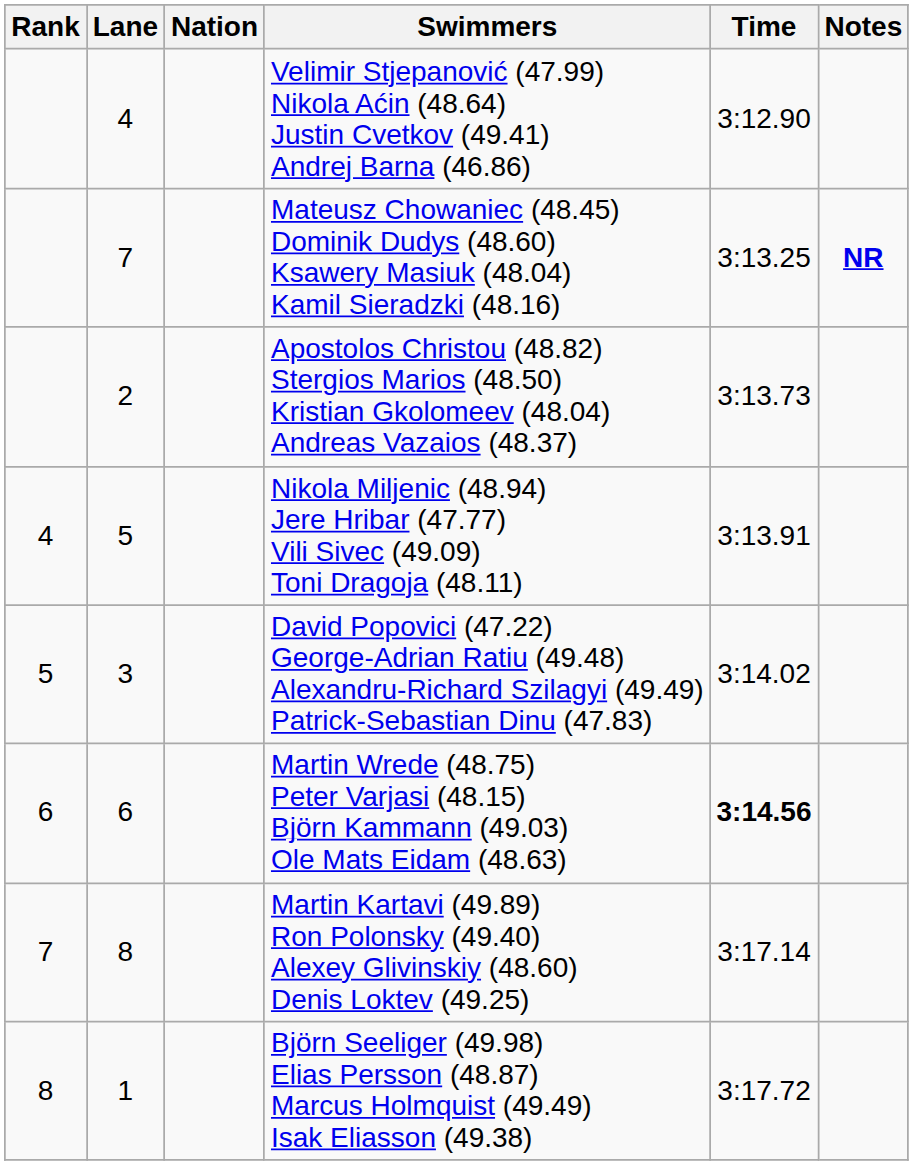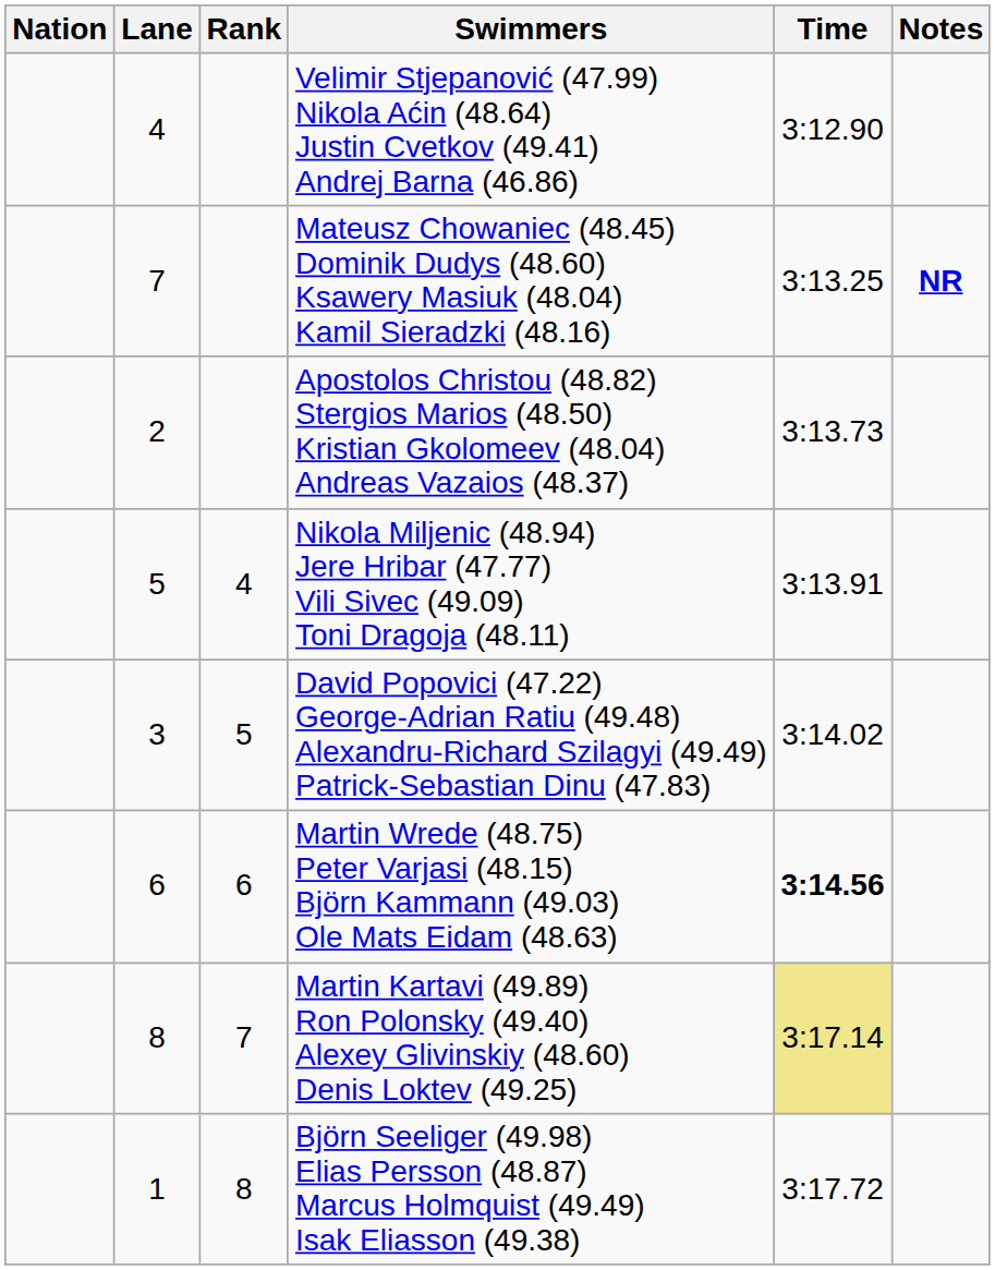columns swapped: Rank <-> Nation
row 8 | Time: no background -> khaki background
